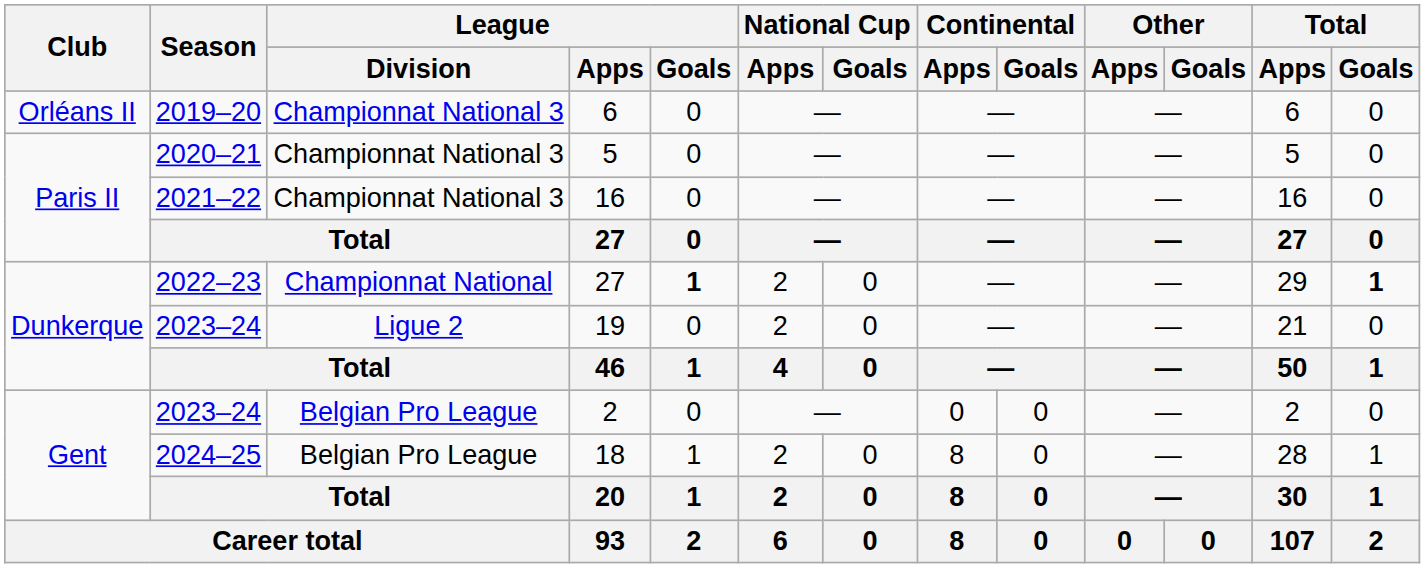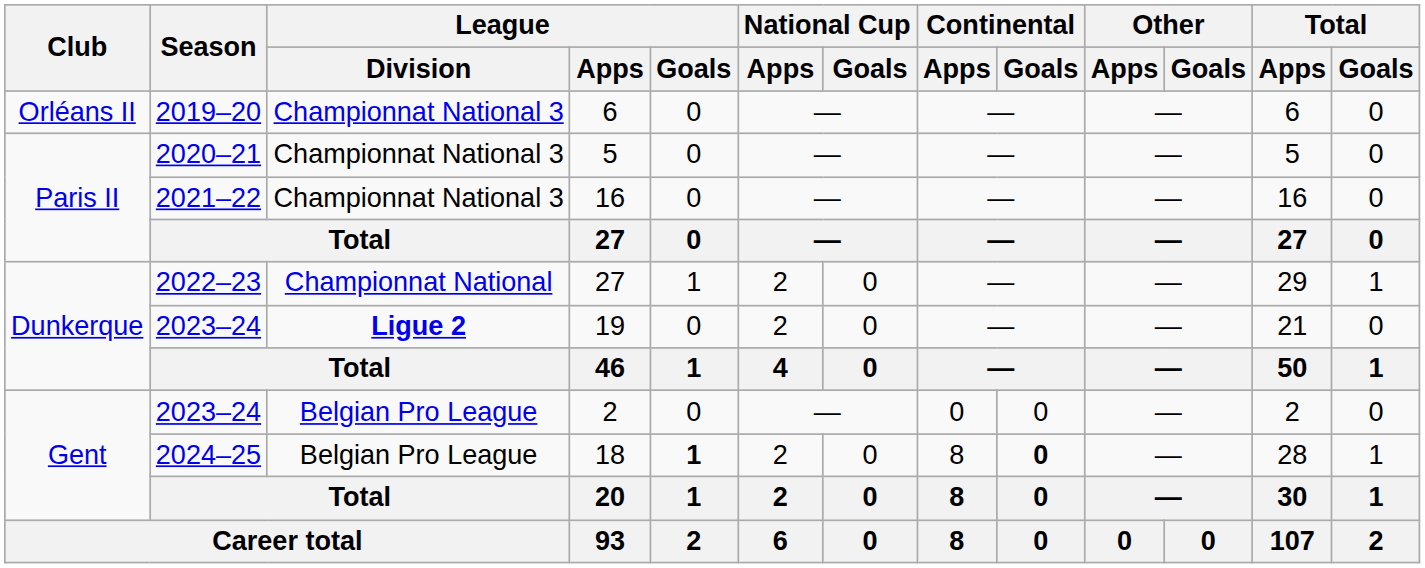2022–23 / 27 | League / Goals: bold -> normal
2022–23 / 27 | Total / Goals: bold -> normal
19 | League / Division: normal -> bold
18 | League / Goals: normal -> bold
18 | Continental / Goals: normal -> bold
